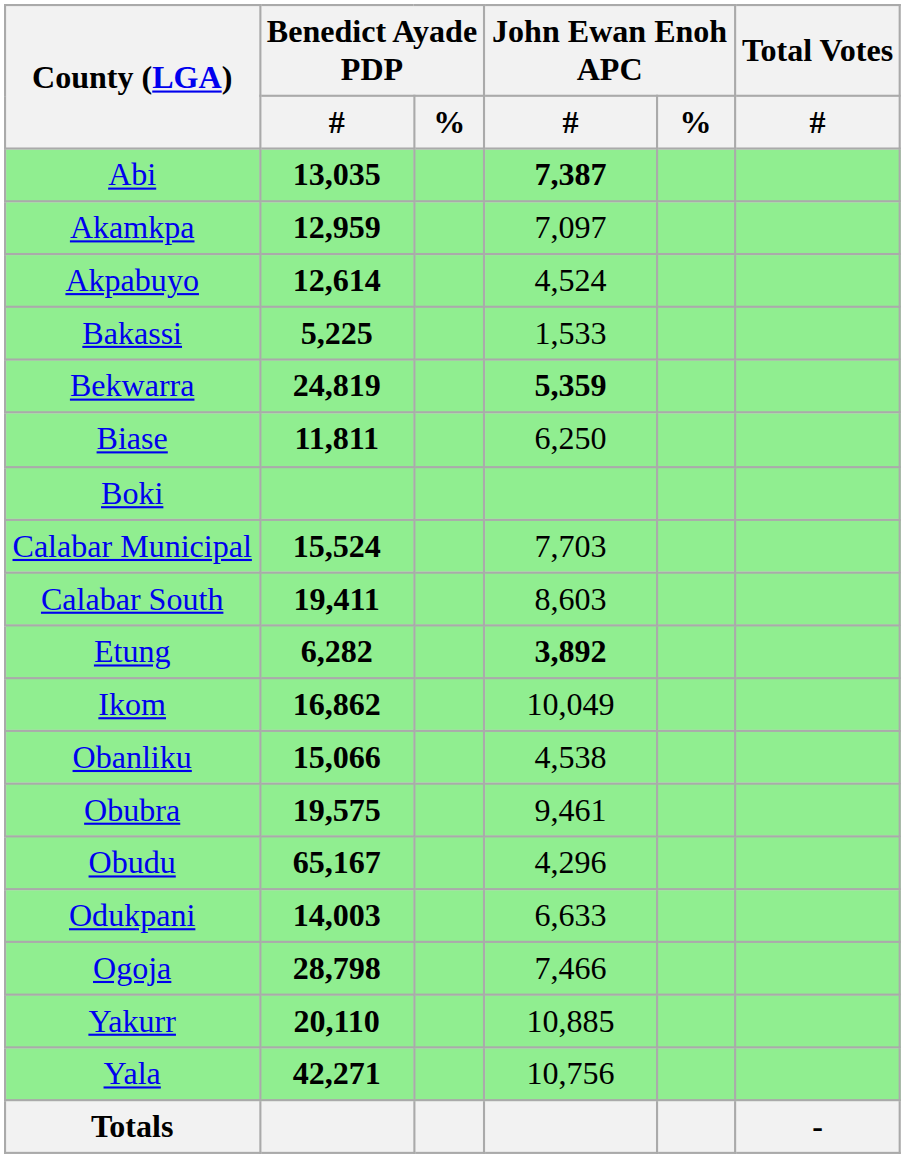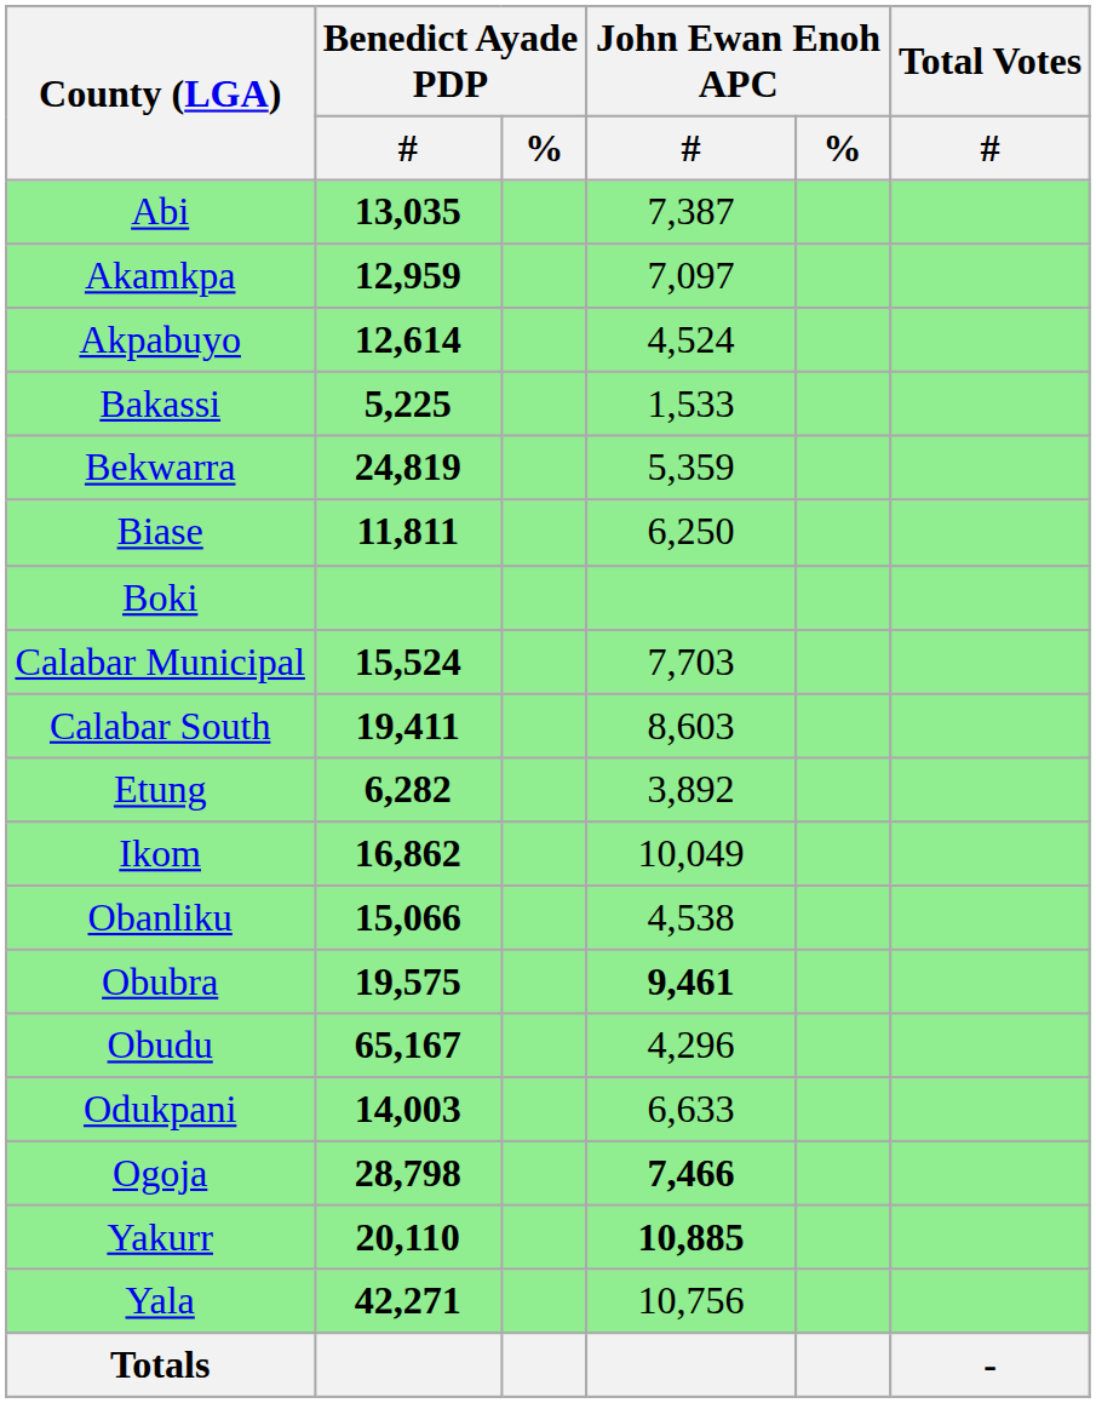Abi | John Ewan Enoh APC / #: bold -> normal
Bekwarra | John Ewan Enoh APC / #: bold -> normal
Etung | John Ewan Enoh APC / #: bold -> normal
Obubra | John Ewan Enoh APC / #: normal -> bold
Ogoja | John Ewan Enoh APC / #: normal -> bold
Yakurr | John Ewan Enoh APC / #: normal -> bold
